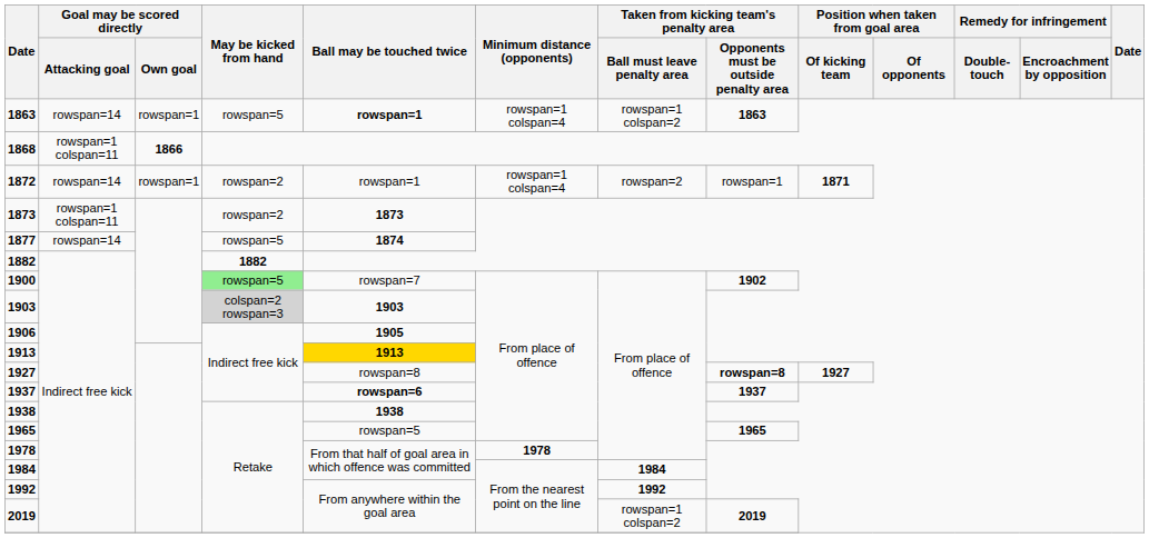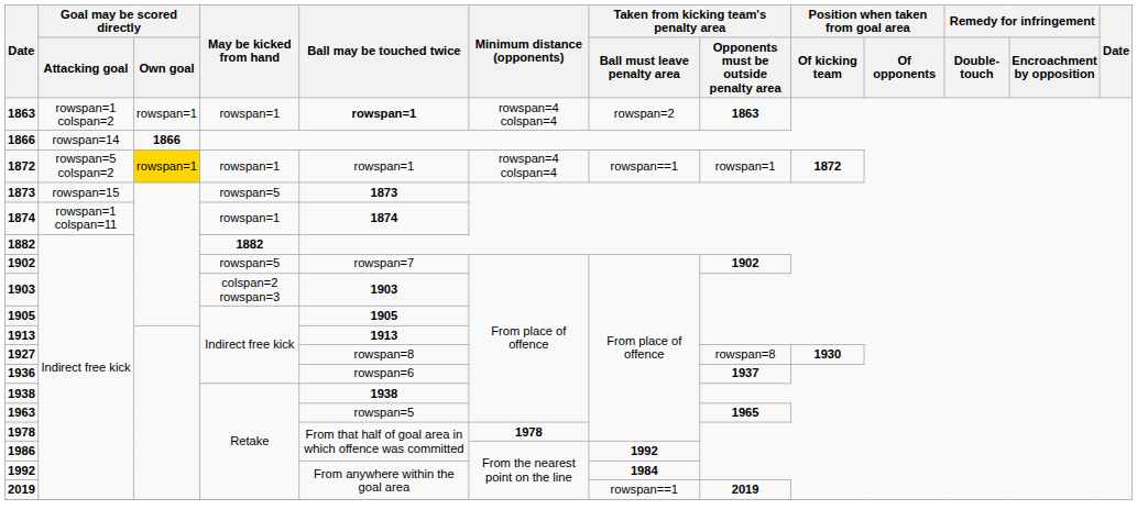row 3 | Goal may be scored directly / Attacking goal: rowspan=14 -> rowspan=1 colspan=2
row 3 | May be kicked from hand: rowspan=5 -> rowspan=1
row 3 | Minimum distance (opponents): rowspan=1 colspan=4 -> rowspan=4 colspan=4
row 3 | column 7: rowspan=1 colspan=2 -> rowspan=2
row 4 | column 1: 1868 -> 1866
row 4 | Goal may be scored directly / Attacking goal: rowspan=1 colspan=11 -> rowspan=14
row 5 | Goal may be scored directly / Attacking goal: rowspan=14 -> rowspan=5 colspan=2
row 5 | Goal may be scored directly / Own goal: no background -> gold background
row 5 | May be kicked from hand: rowspan=2 -> rowspan=1
row 5 | Minimum distance (opponents): rowspan=1 colspan=4 -> rowspan=4 colspan=4
row 5 | column 7: rowspan=2 -> rowspan==1
row 5 | Position when taken from goal area / Of kicking team: 1871 -> 1872
row 6 | Goal may be scored directly / Attacking goal: rowspan=1 colspan=11 -> rowspan=15
row 6 | May be kicked from hand: rowspan=2 -> rowspan=5
row 7 | column 1: 1877 -> 1874
row 7 | Goal may be scored directly / Attacking goal: rowspan=14 -> rowspan=1 colspan=11
row 7 | May be kicked from hand: rowspan=5 -> rowspan=1
row 9 | column 1: 1900 -> 1902
row 9 | May be kicked from hand: lightgreen background -> no background
row 10 | May be kicked from hand: lightgrey background -> no background
row 11 | column 1: 1906 -> 1905
row 12 | Ball may be touched twice: gold background -> no background
row 13 | column 8: bold -> normal
row 13 | Position when taken from goal area / Of kicking team: 1927 -> 1930
row 14 | column 1: 1937 -> 1936
row 14 | Ball may be touched twice: bold -> normal
row 16 | column 1: 1965 -> 1963
row 18 | column 1: 1984 -> 1986
row 18 | column 7: 1984 -> 1992
row 19 | column 7: 1992 -> 1984
row 20 | column 7: rowspan=1 colspan=2 -> rowspan==1
